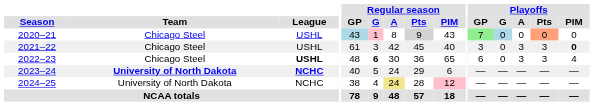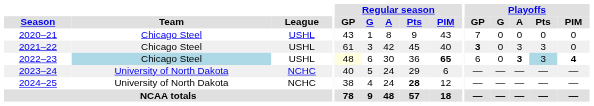2020–21 | Regular season / GP: lightblue background -> no background
2020–21 | Regular season / G: pink background -> no background
2020–21 | Regular season / Pts: lightgrey background -> no background
2020–21 | Playoffs / GP: lightgreen background -> no background
2020–21 | Playoffs / G: lightblue background -> no background
2020–21 | Playoffs / Pts: lightsalmon background -> no background
2021–22 | Playoffs / GP: normal -> bold
2021–22 | Playoffs / PIM: bold -> normal
2022–23 | Team: no background -> lightblue background
2022–23 | League: bold -> normal
2022–23 | Regular season / GP: no background -> lightyellow background
2022–23 | Regular season / G: bold -> normal
2022–23 | Regular season / PIM: normal -> bold
2022–23 | Playoffs / A: normal -> bold
2022–23 | Playoffs / Pts: no background -> lightblue background
2022–23 | Playoffs / PIM: normal -> bold
2023–24 | Team: bold -> normal
2023–24 | League: bold -> normal
2024–25 | Regular season / A: khaki background -> no background
2024–25 | Regular season / Pts: normal -> bold
2024–25 | Regular season / PIM: pink background -> no background
